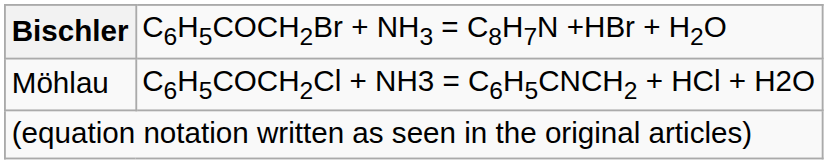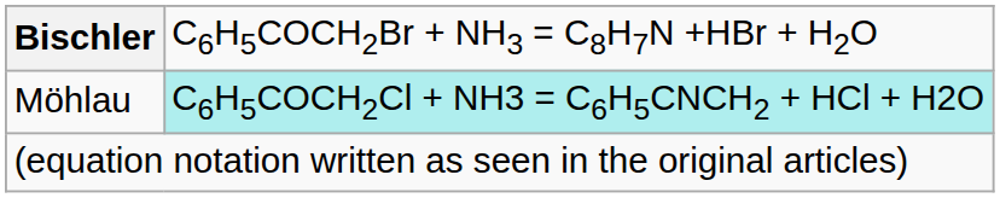Möhlau | column 2: no background -> paleturquoise background
